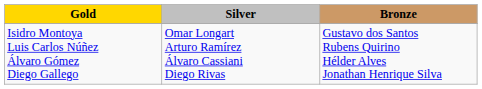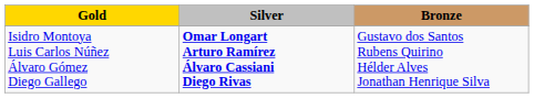Isidro Montoya Luis Carlos Núñez Álvaro Gómez Diego Gallego | Silver: normal -> bold
